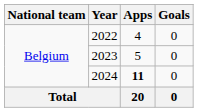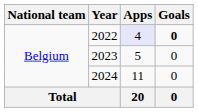2022 | Apps: no background -> lavender background
2022 | Goals: normal -> bold
2024 | Apps: bold -> normal
